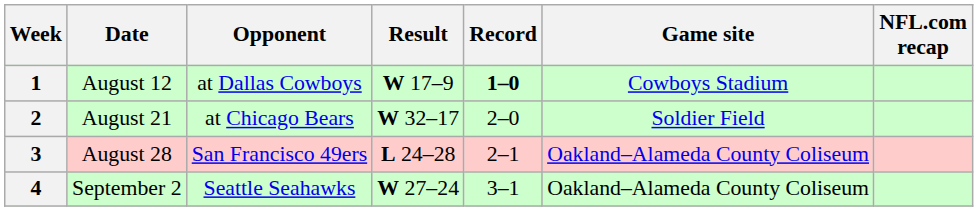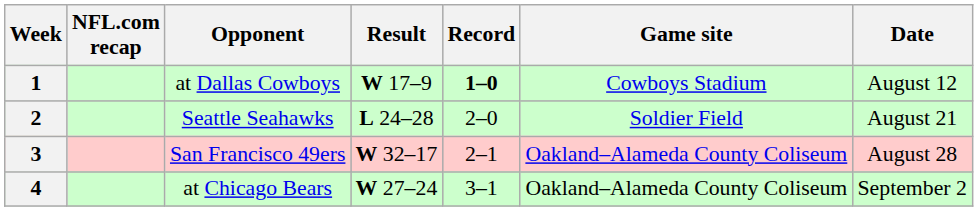columns swapped: Date <-> NFL.com recap
2 | Opponent: at Chicago Bears -> Seattle Seahawks
2 | Result: W 32–17 -> L 24–28
3 | Result: L 24–28 -> W 32–17
4 | Opponent: Seattle Seahawks -> at Chicago Bears
